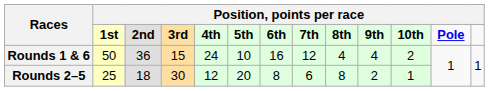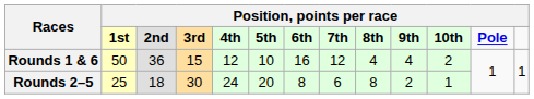Rounds 1 & 6 | column 5: 24 -> 12
Rounds 2–5 | column 5: 12 -> 24
